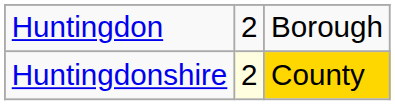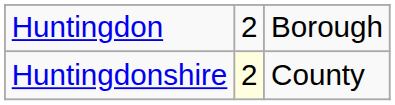Huntingdonshire | column 3: gold background -> no background
